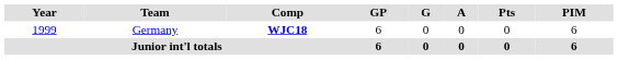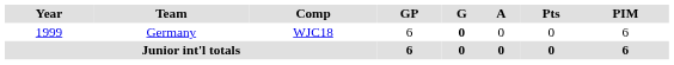Germany | Comp: bold -> normal
Germany | G: normal -> bold
